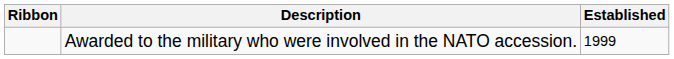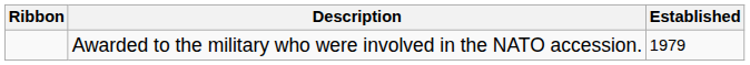row 2 | Established: 1999 -> 1979
